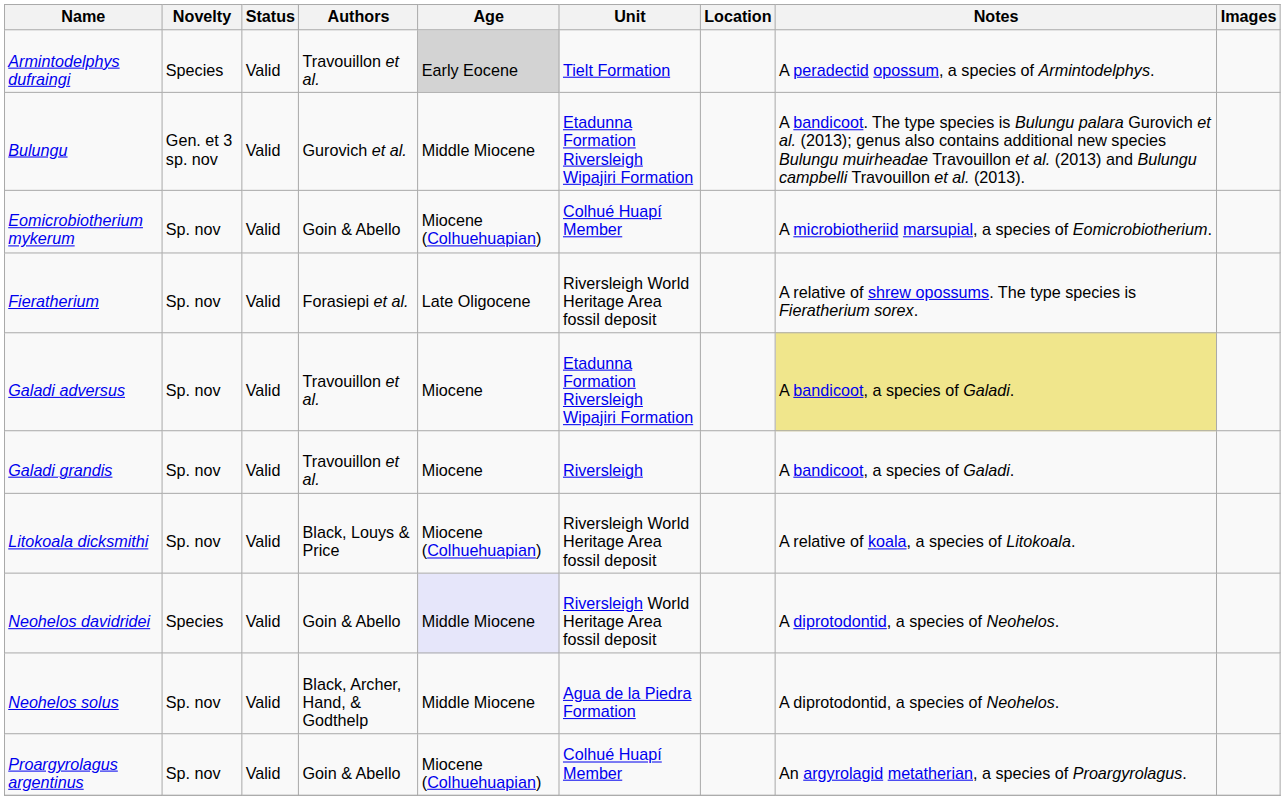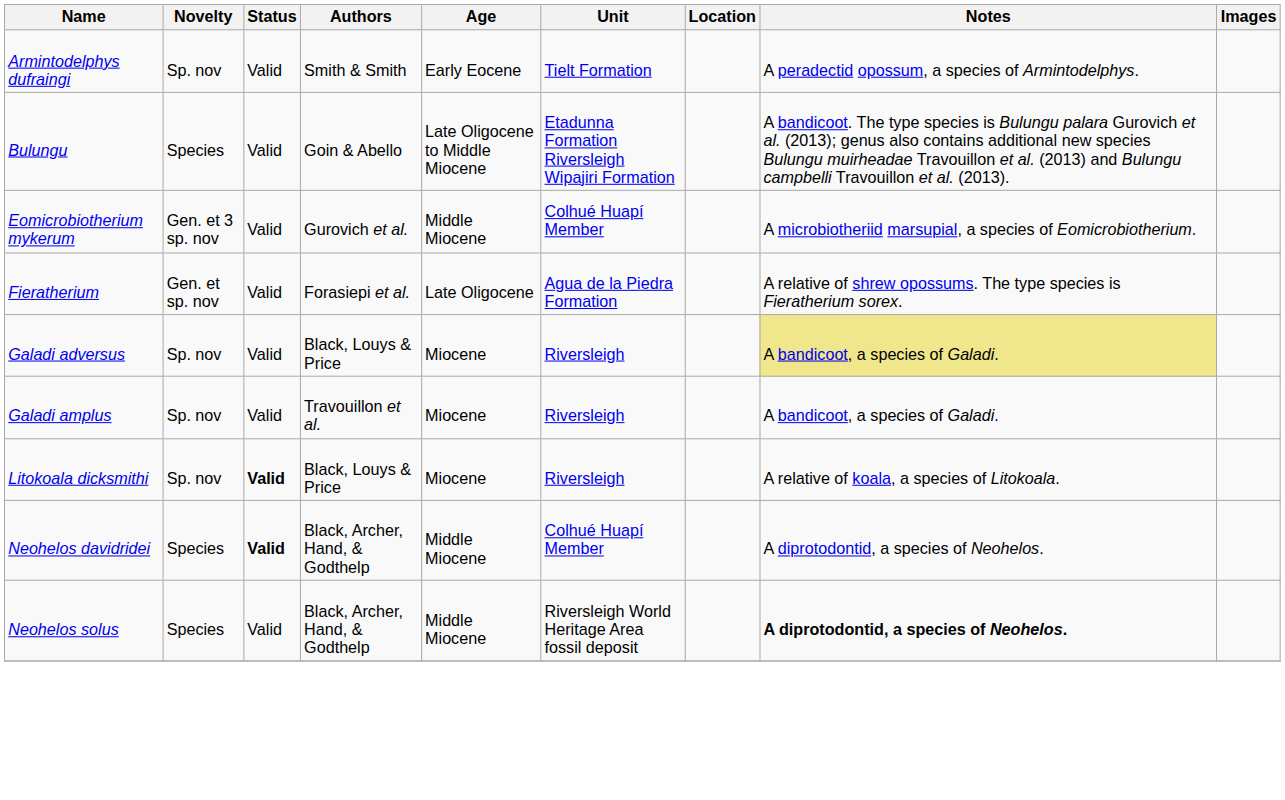Armintodelphys dufraingi | Novelty: Species -> Sp. nov
Armintodelphys dufraingi | Authors: Travouillon et al. -> Smith & Smith
Armintodelphys dufraingi | Age: lightgrey background -> no background
Bulungu | Novelty: Gen. et 3 sp. nov -> Species
Bulungu | Authors: Gurovich et al. -> Goin & Abello
Bulungu | Age: Middle Miocene -> Late Oligocene to Middle Miocene
Eomicrobiotherium mykerum | Novelty: Sp. nov -> Gen. et 3 sp. nov
Eomicrobiotherium mykerum | Authors: Goin & Abello -> Gurovich et al.
Eomicrobiotherium mykerum | Age: Miocene (Colhuehuapian) -> Middle Miocene
Fieratherium | Novelty: Sp. nov -> Gen. et sp. nov
Fieratherium | Unit: Riversleigh World Heritage Area fossil deposit -> Agua de la Piedra Formation
Galadi adversus | Authors: Travouillon et al. -> Black, Louys & Price
Galadi adversus | Unit: Etadunna Formation Riversleigh Wipajiri Formation -> Riversleigh
+ row: Galadi amplus | Sp. nov | Valid | Travouillon et al. | Miocene | Riversleigh | A bandicoot, a species of Galadi.
- row: Galadi grandis | Sp. nov | Valid | Travouillon et al. | Miocene | Riversleigh | A bandicoot, a species of Galadi.
Litokoala dicksmithi | Status: normal -> bold
Litokoala dicksmithi | Age: Miocene (Colhuehuapian) -> Miocene
Litokoala dicksmithi | Unit: Riversleigh World Heritage Area fossil deposit -> Riversleigh
Neohelos davidridei | Status: normal -> bold
Neohelos davidridei | Authors: Goin & Abello -> Black, Archer, Hand, & Godthelp
Neohelos davidridei | Age: lavender background -> no background
Neohelos davidridei | Unit: Riversleigh World Heritage Area fossil deposit -> Colhué Huapí Member
Neohelos solus | Novelty: Sp. nov -> Species
Neohelos solus | Unit: Agua de la Piedra Formation -> Riversleigh World Heritage Area fossil deposit
Neohelos solus | Notes: normal -> bold
- row: Proargyrolagus argentinus | Sp. nov | Valid | Goin & Abello | Miocene (Colhuehuapian) | Colhué Huapí Member | An argyrolagid metatherian, a species of Proargyrolagus.
